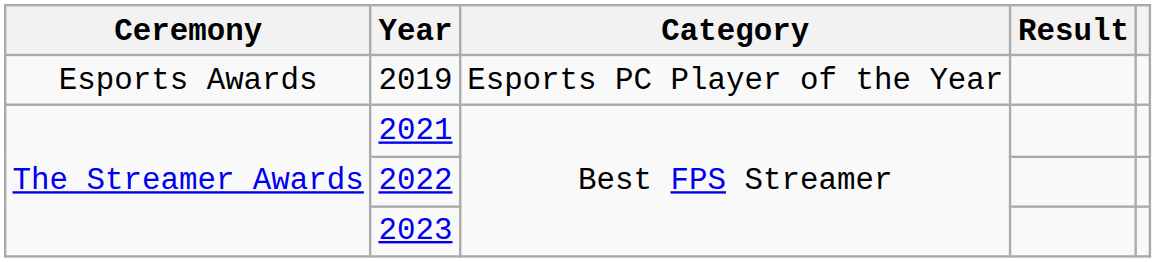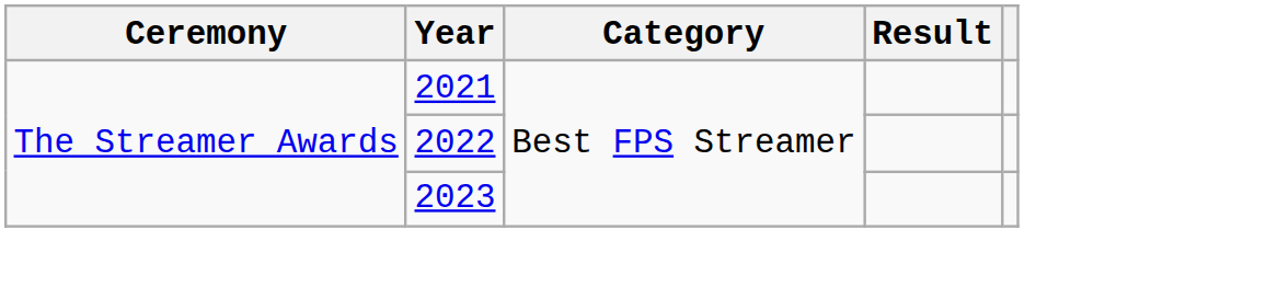- row: Esports Awards | 2019 | Esports PC Player of the Year
